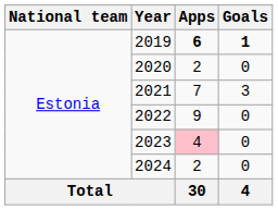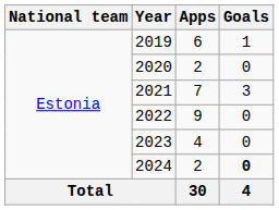2019 | Apps: bold -> normal
2019 | Goals: bold -> normal
2023 | Apps: pink background -> no background
2024 | Goals: normal -> bold
